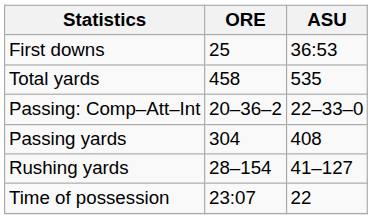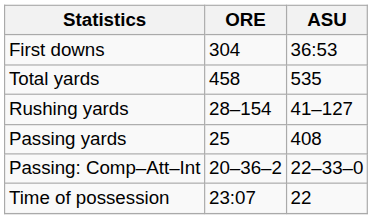First downs | ORE: 25 -> 304
rows swapped: Rushing yards <-> Passing: Comp–Att–Int
Passing yards | ORE: 304 -> 25
